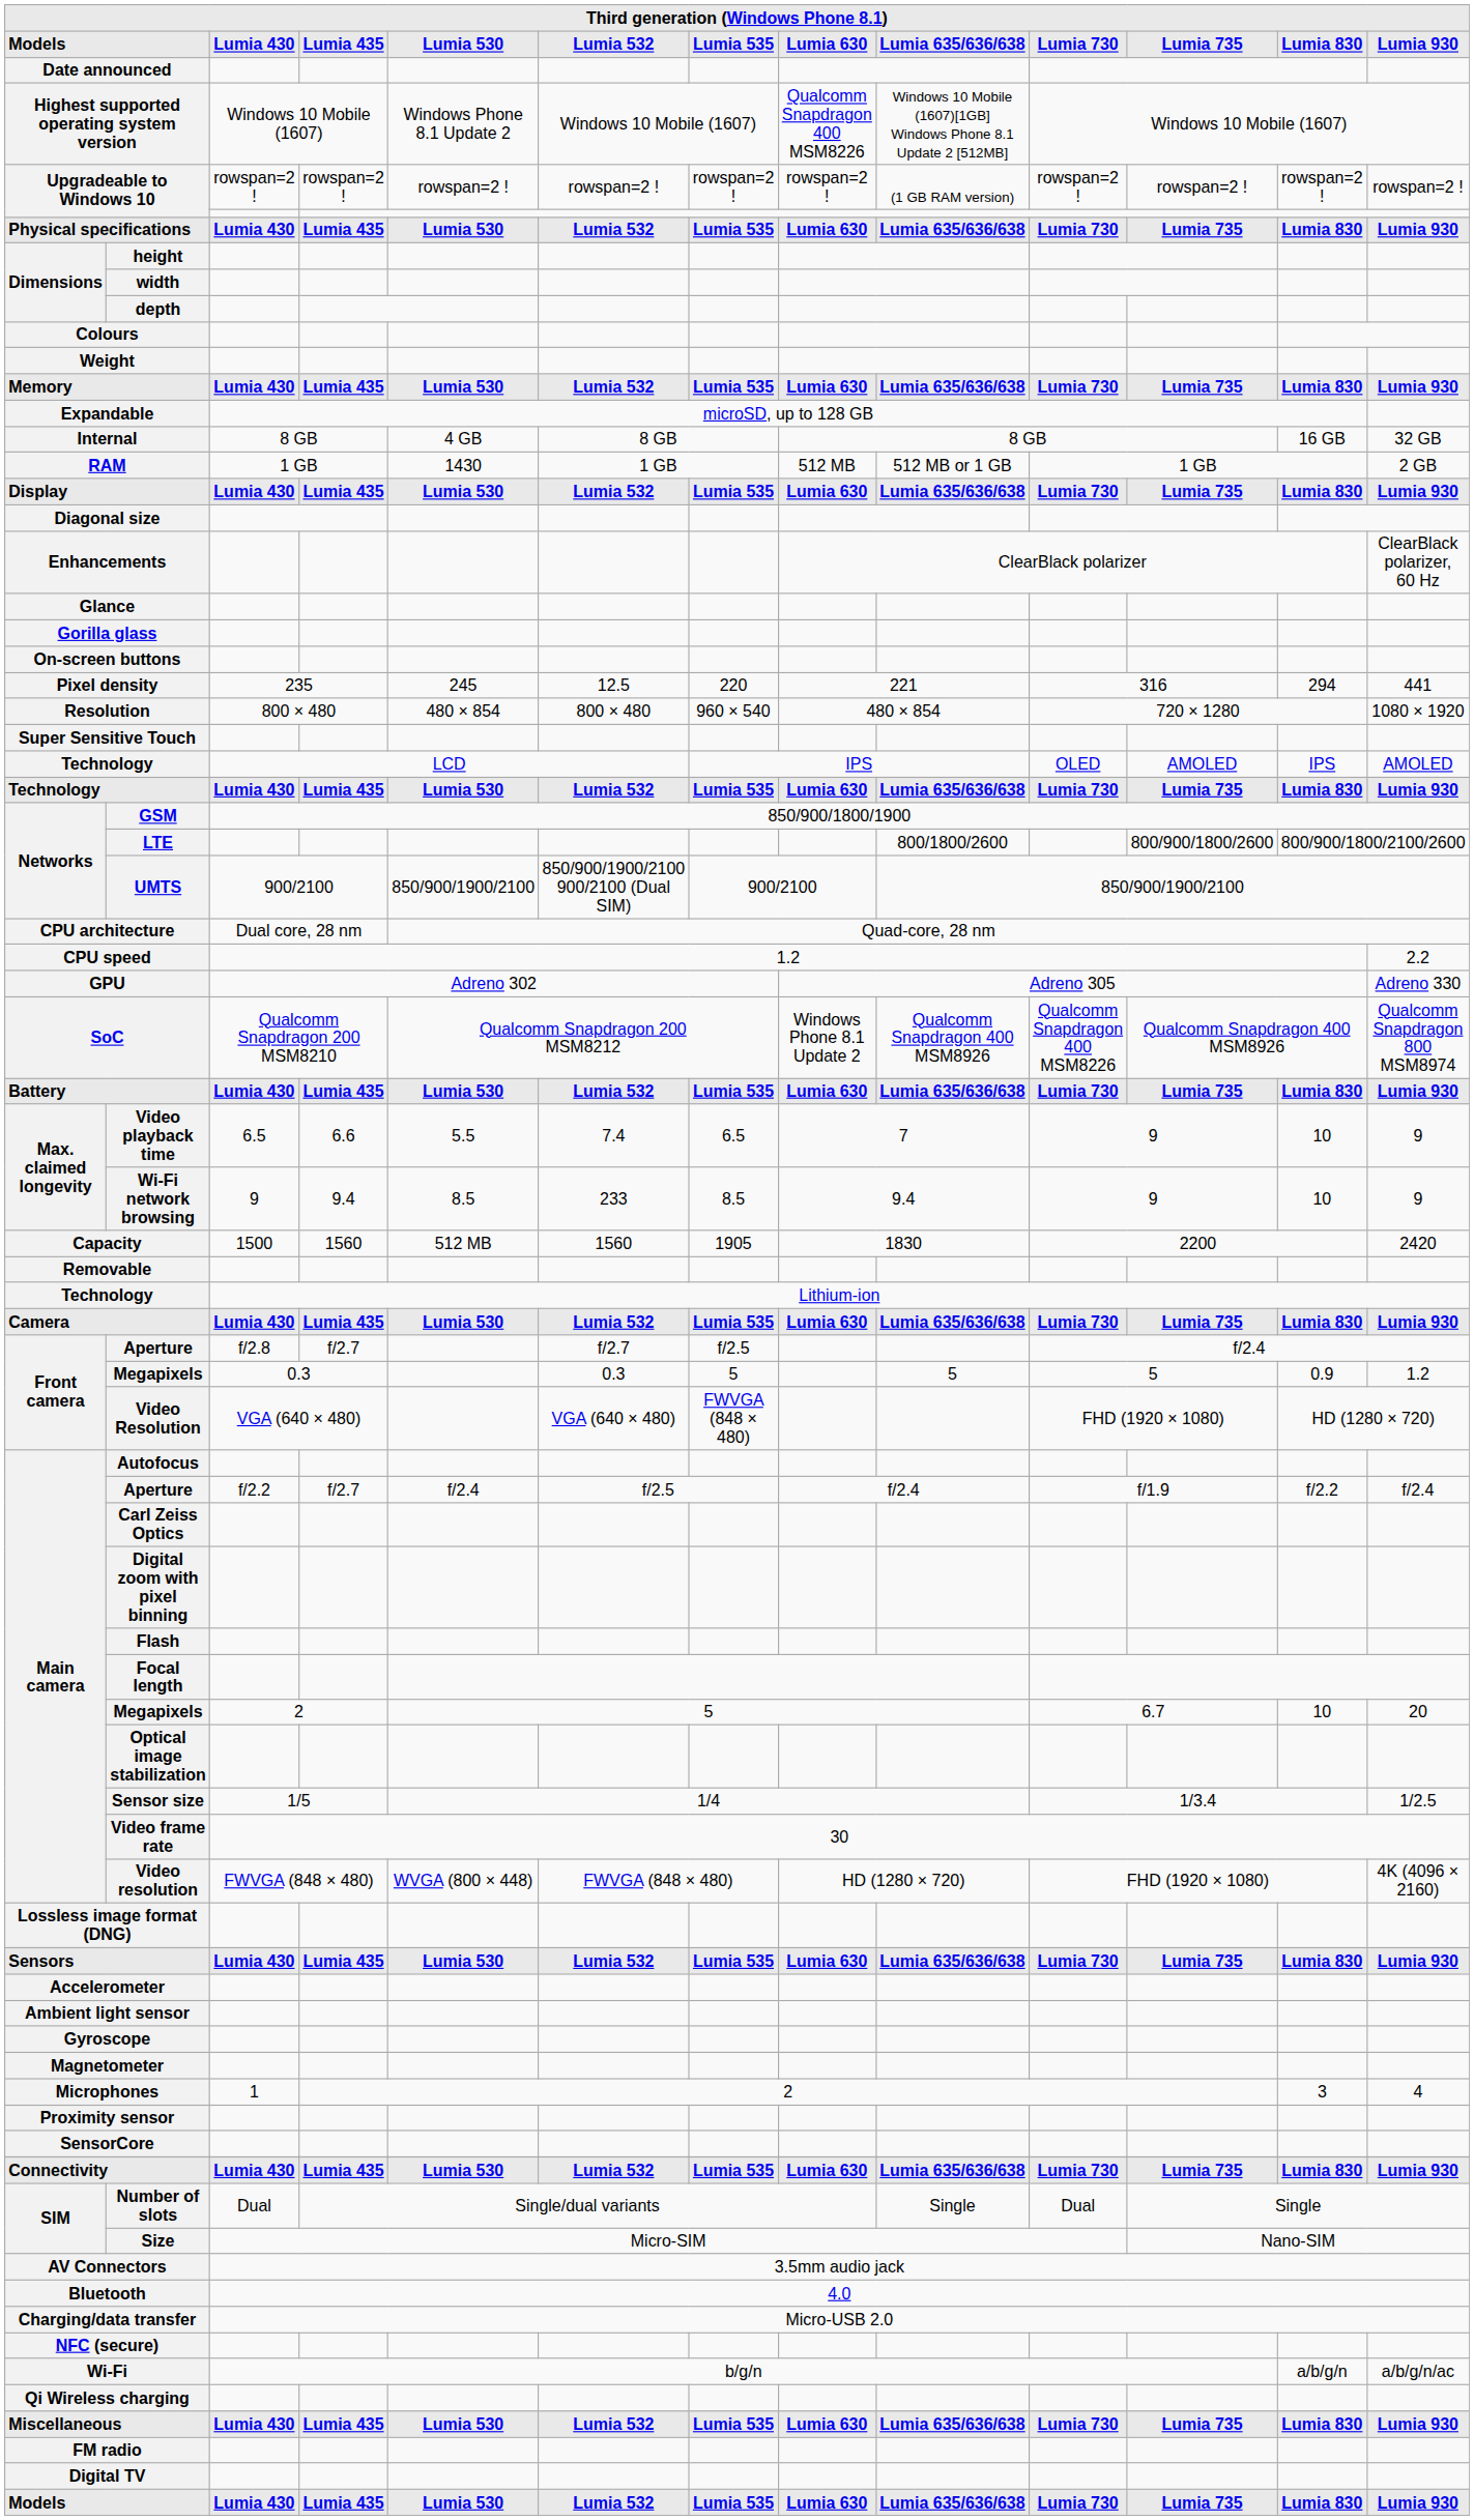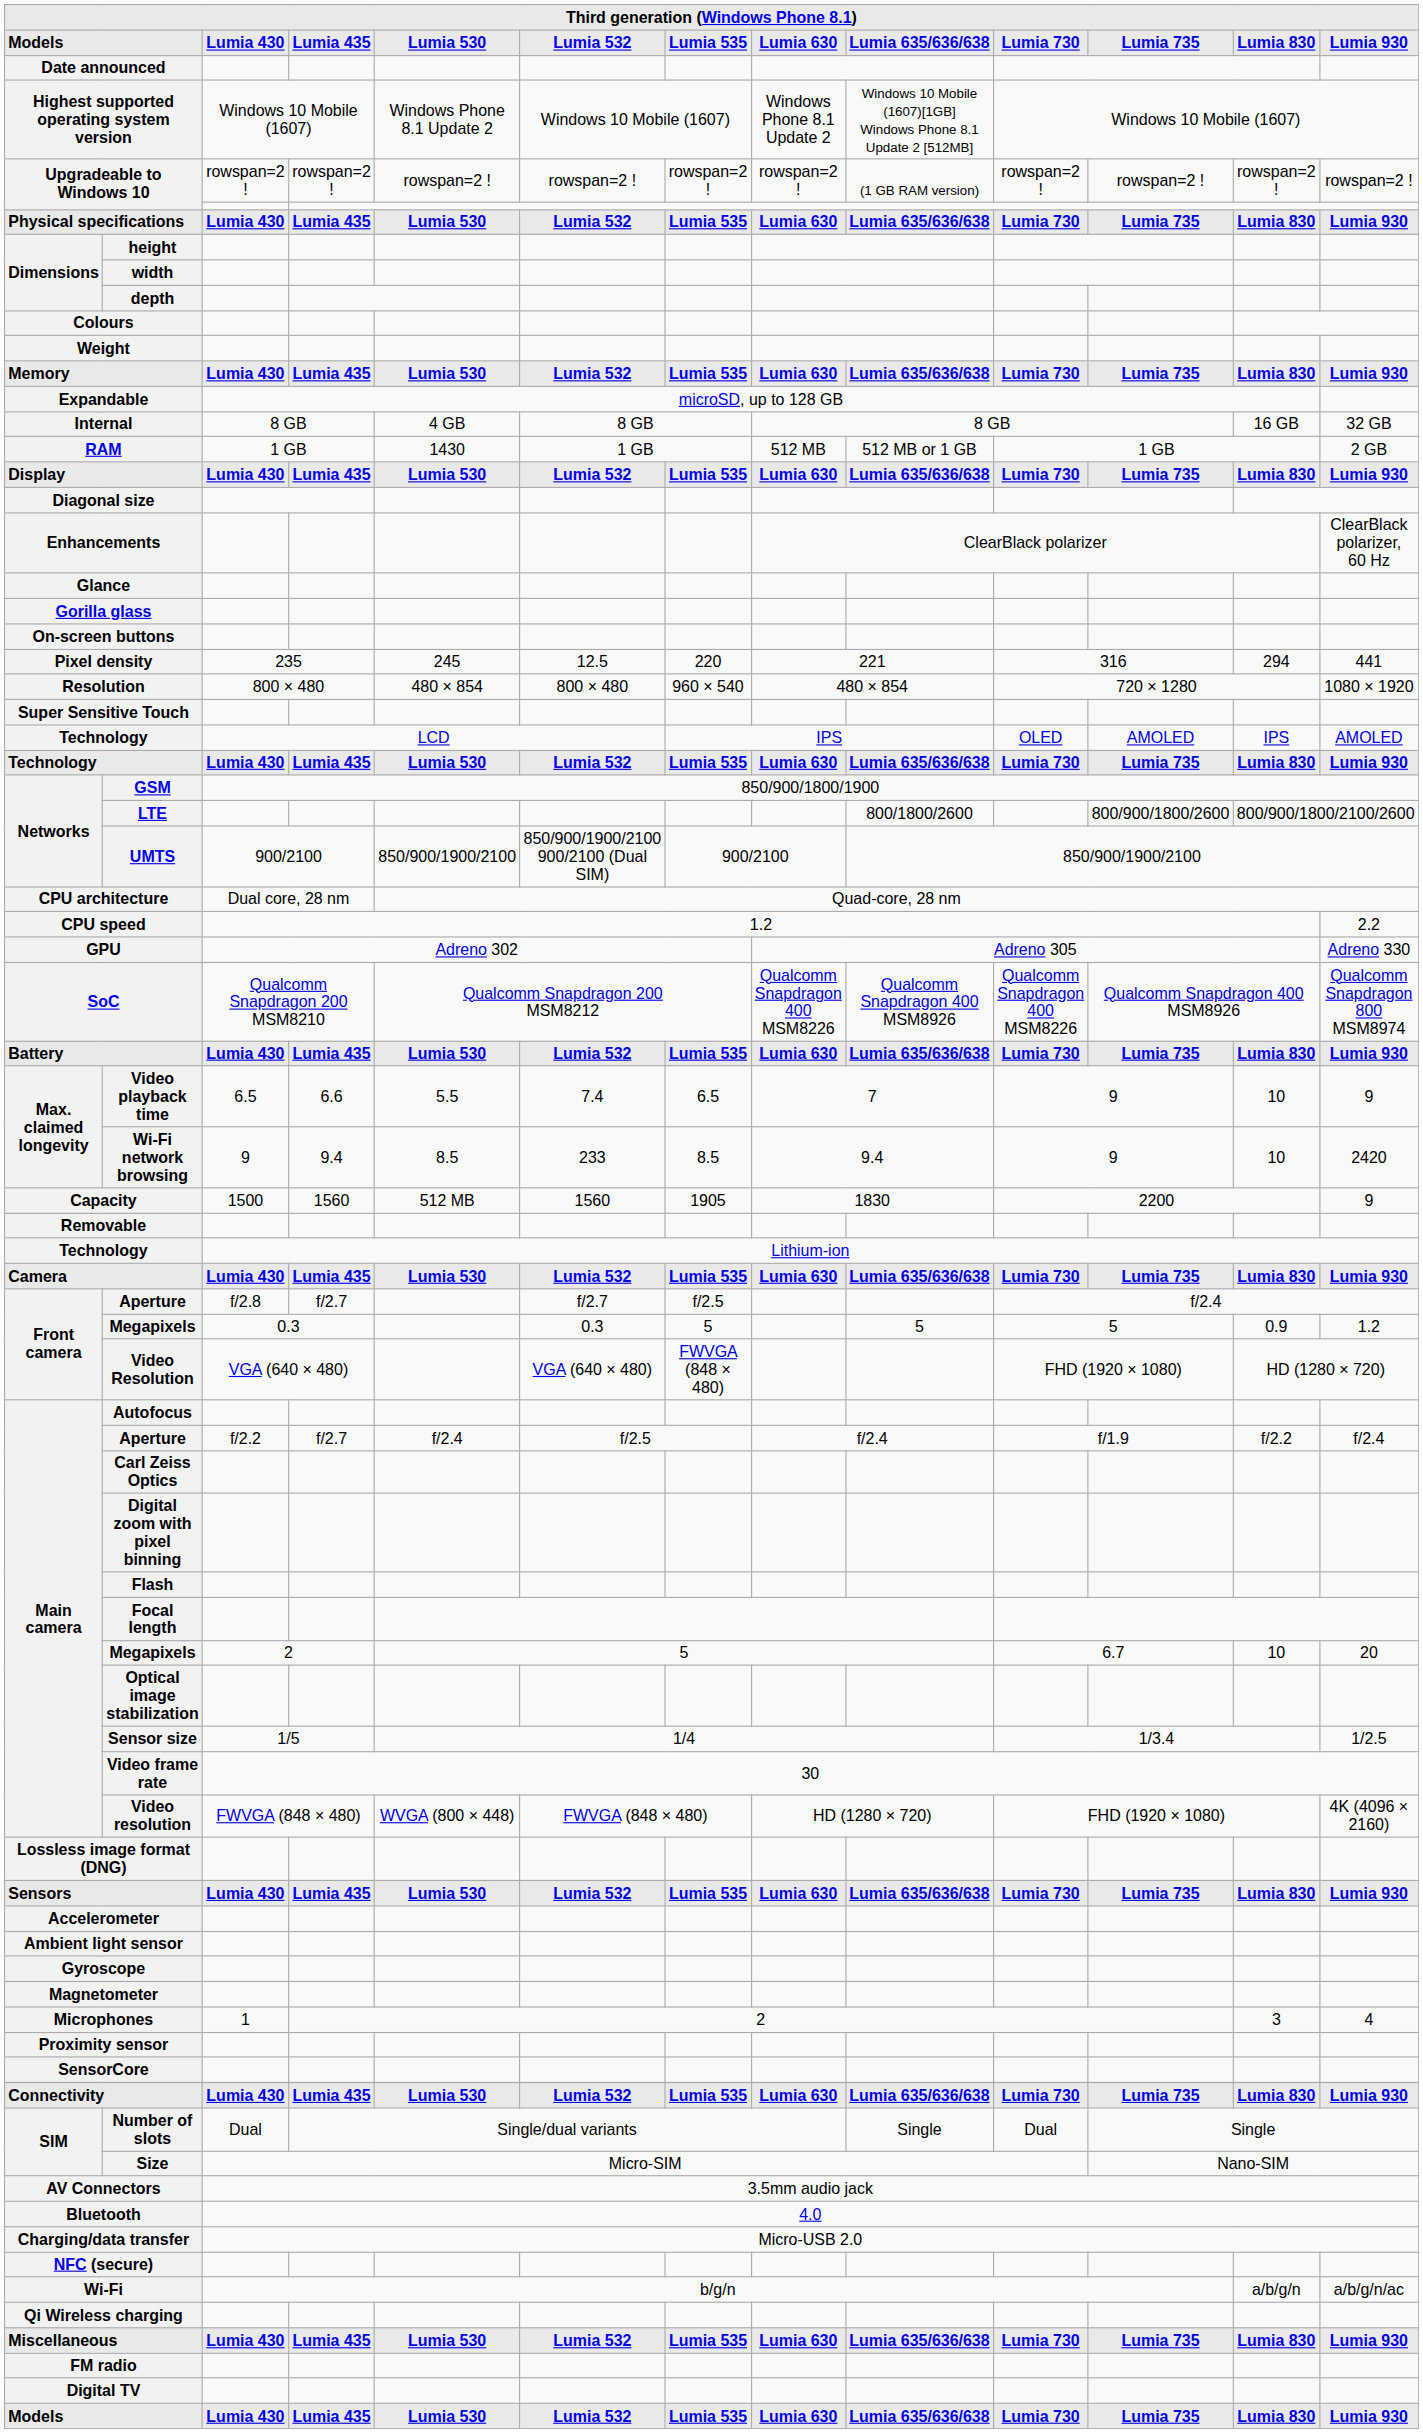Highest supported operating system version | Lumia 630: Qualcomm Snapdragon 400 MSM8226 -> Windows Phone 8.1 Update 2
SoC | Lumia 630: Windows Phone 8.1 Update 2 -> Qualcomm Snapdragon 400 MSM8226
Wi-Fi network browsing | Lumia 930: 9 -> 2420
Capacity | Lumia 930: 2420 -> 9
